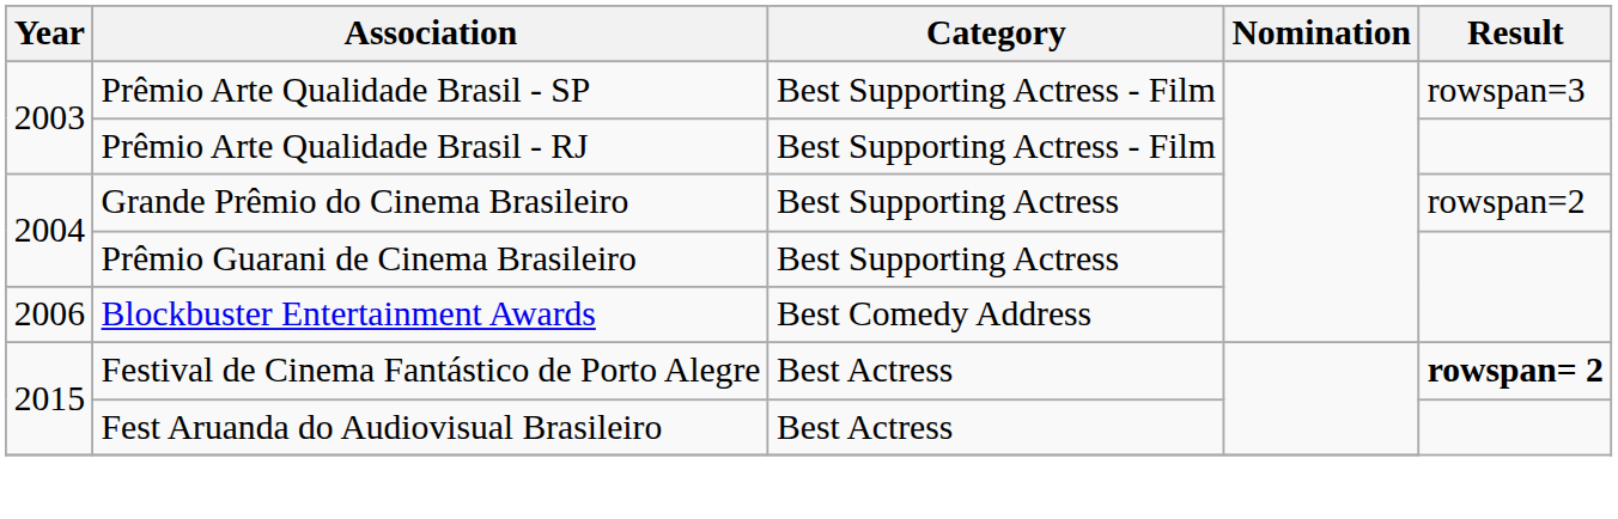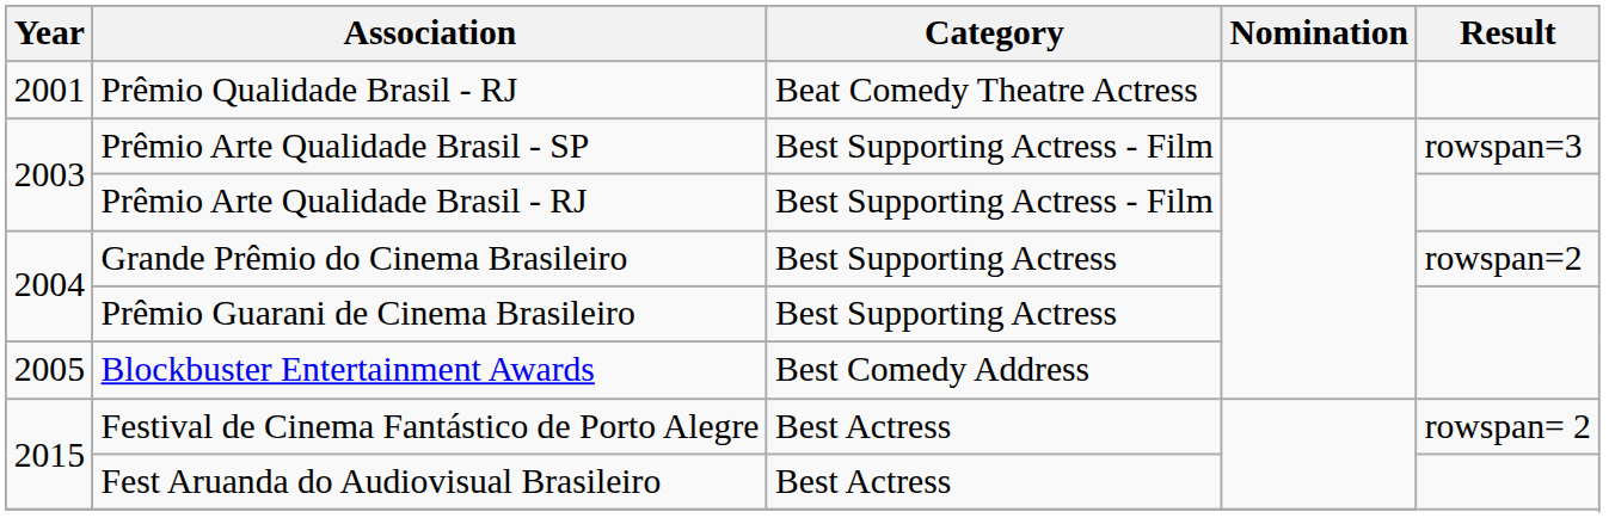+ row: 2001 | Prêmio Qualidade Brasil - RJ | Beat Comedy Theatre Actress
Blockbuster Entertainment Awards | Year: 2006 -> 2005
Festival de Cinema Fantástico de Porto Alegre | Result: bold -> normal
